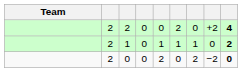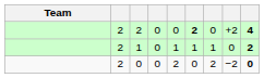row 2 | column 6: normal -> bold
